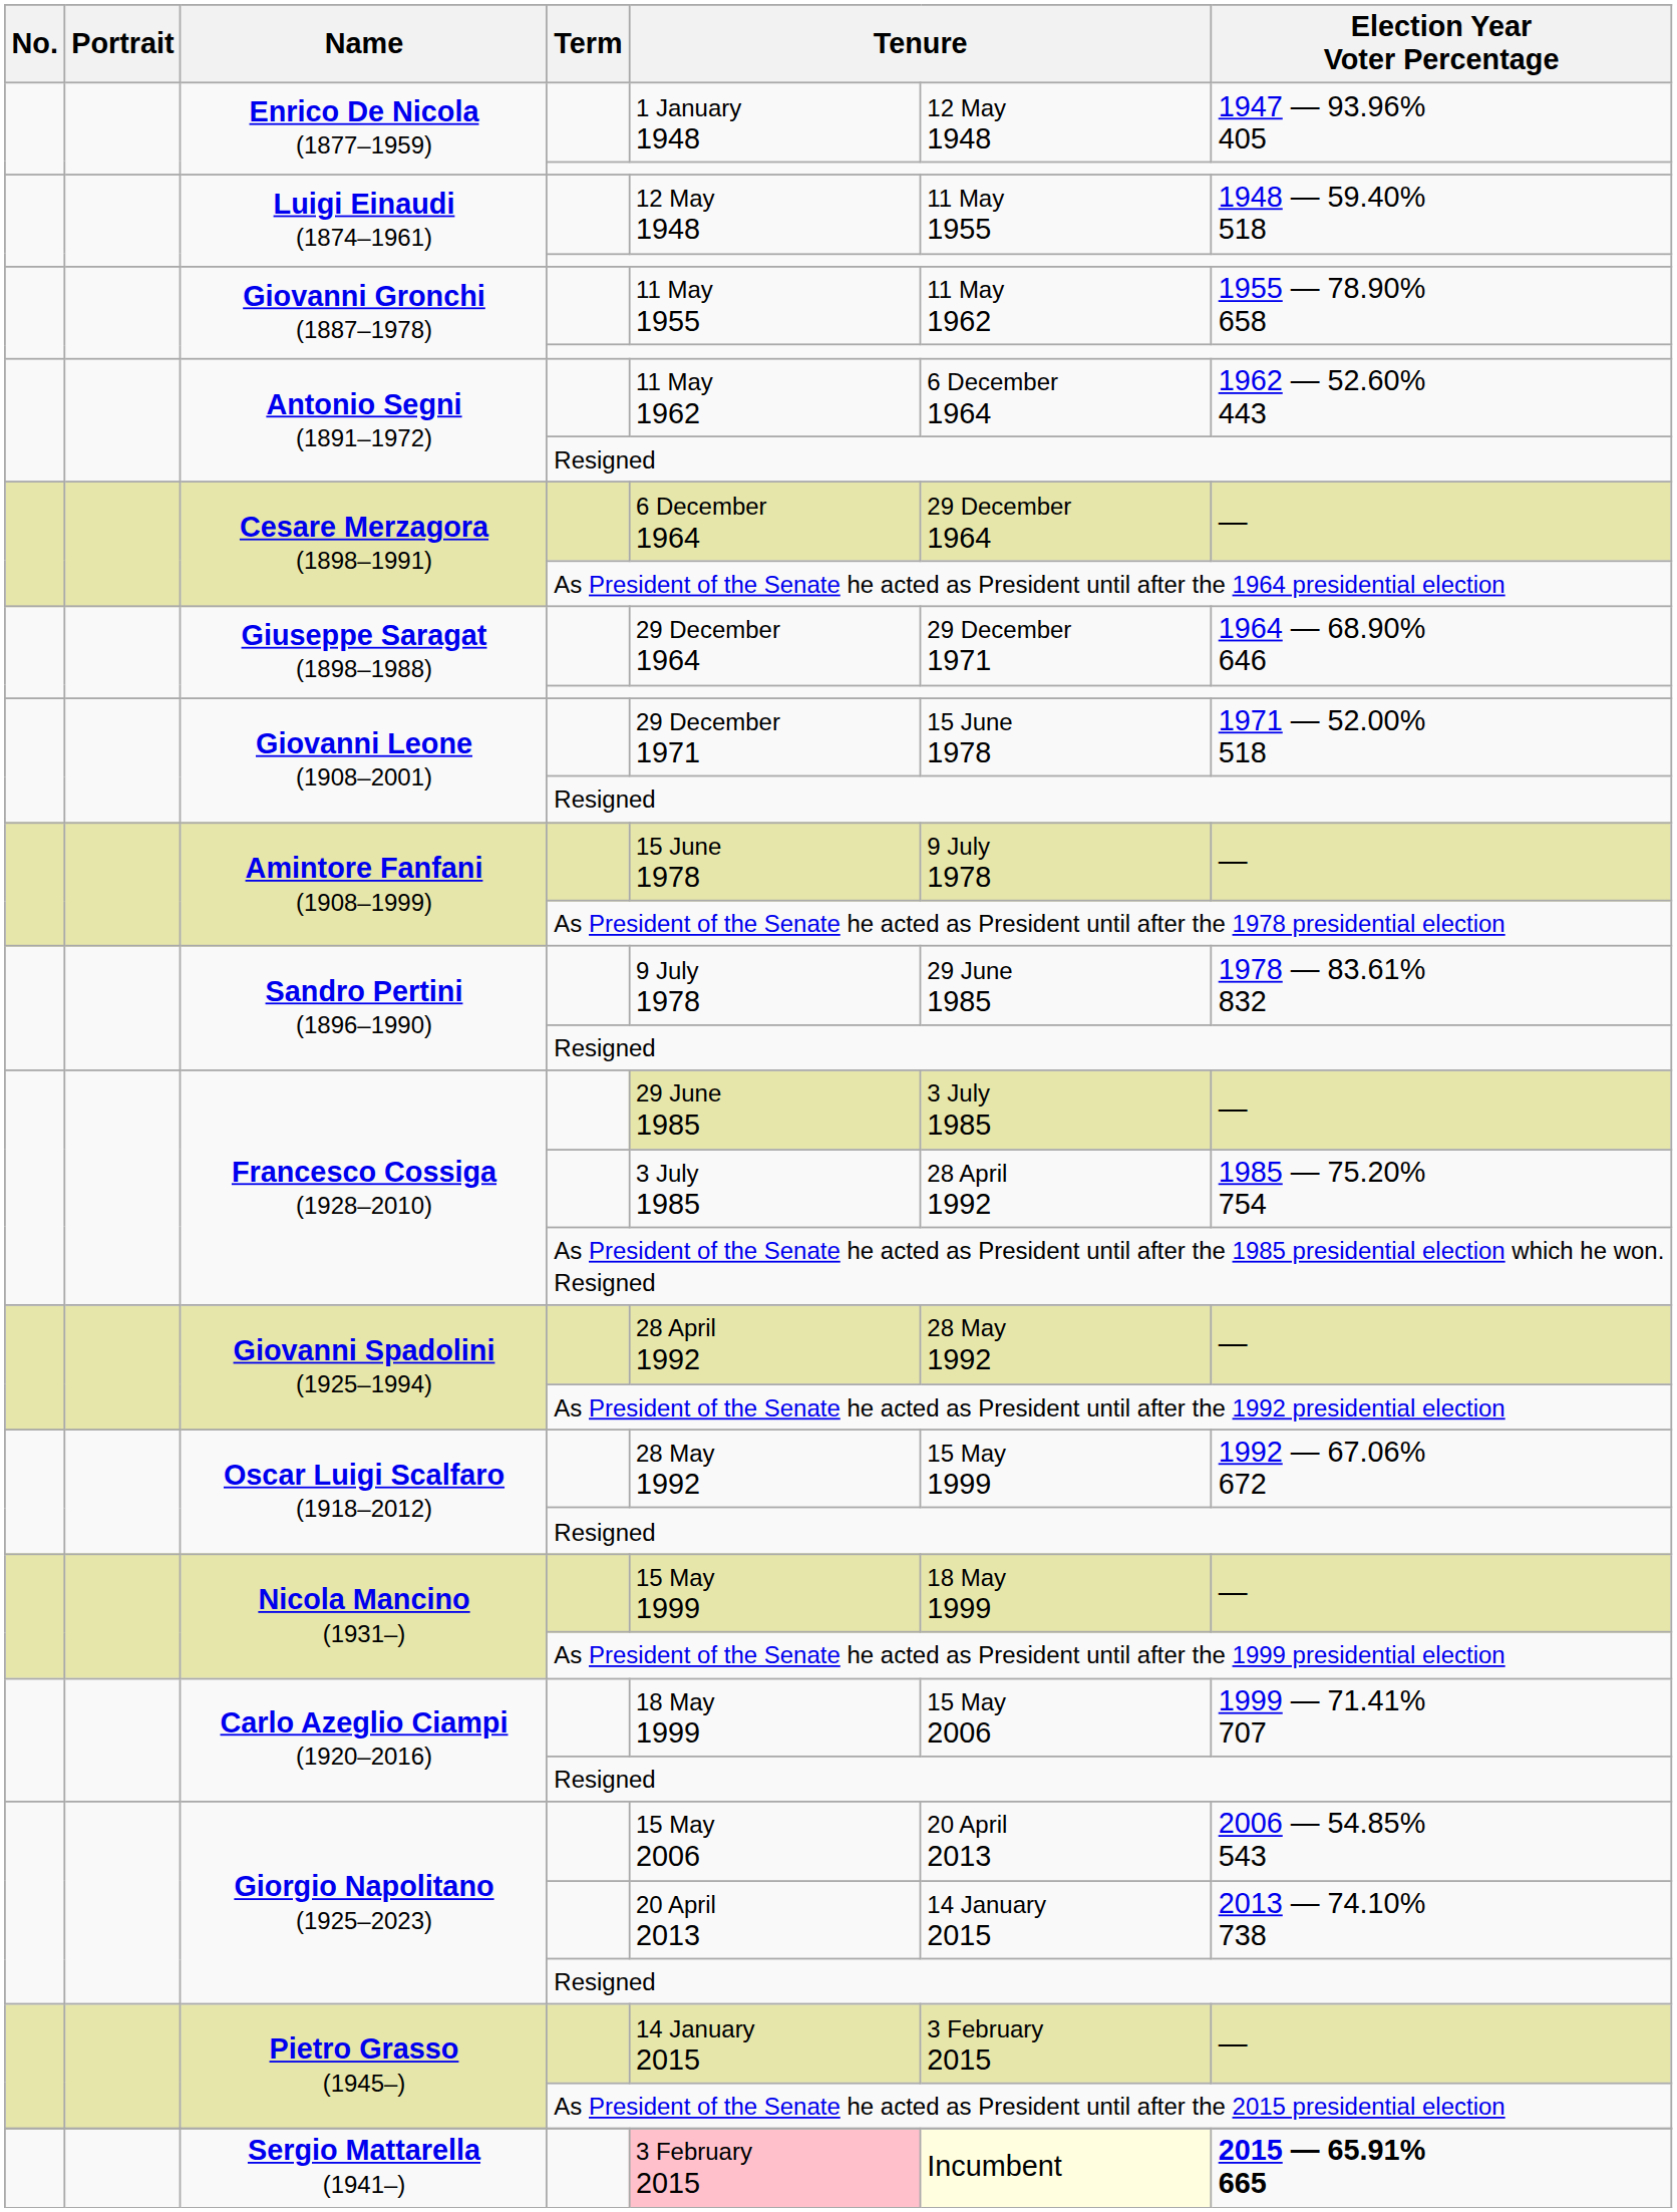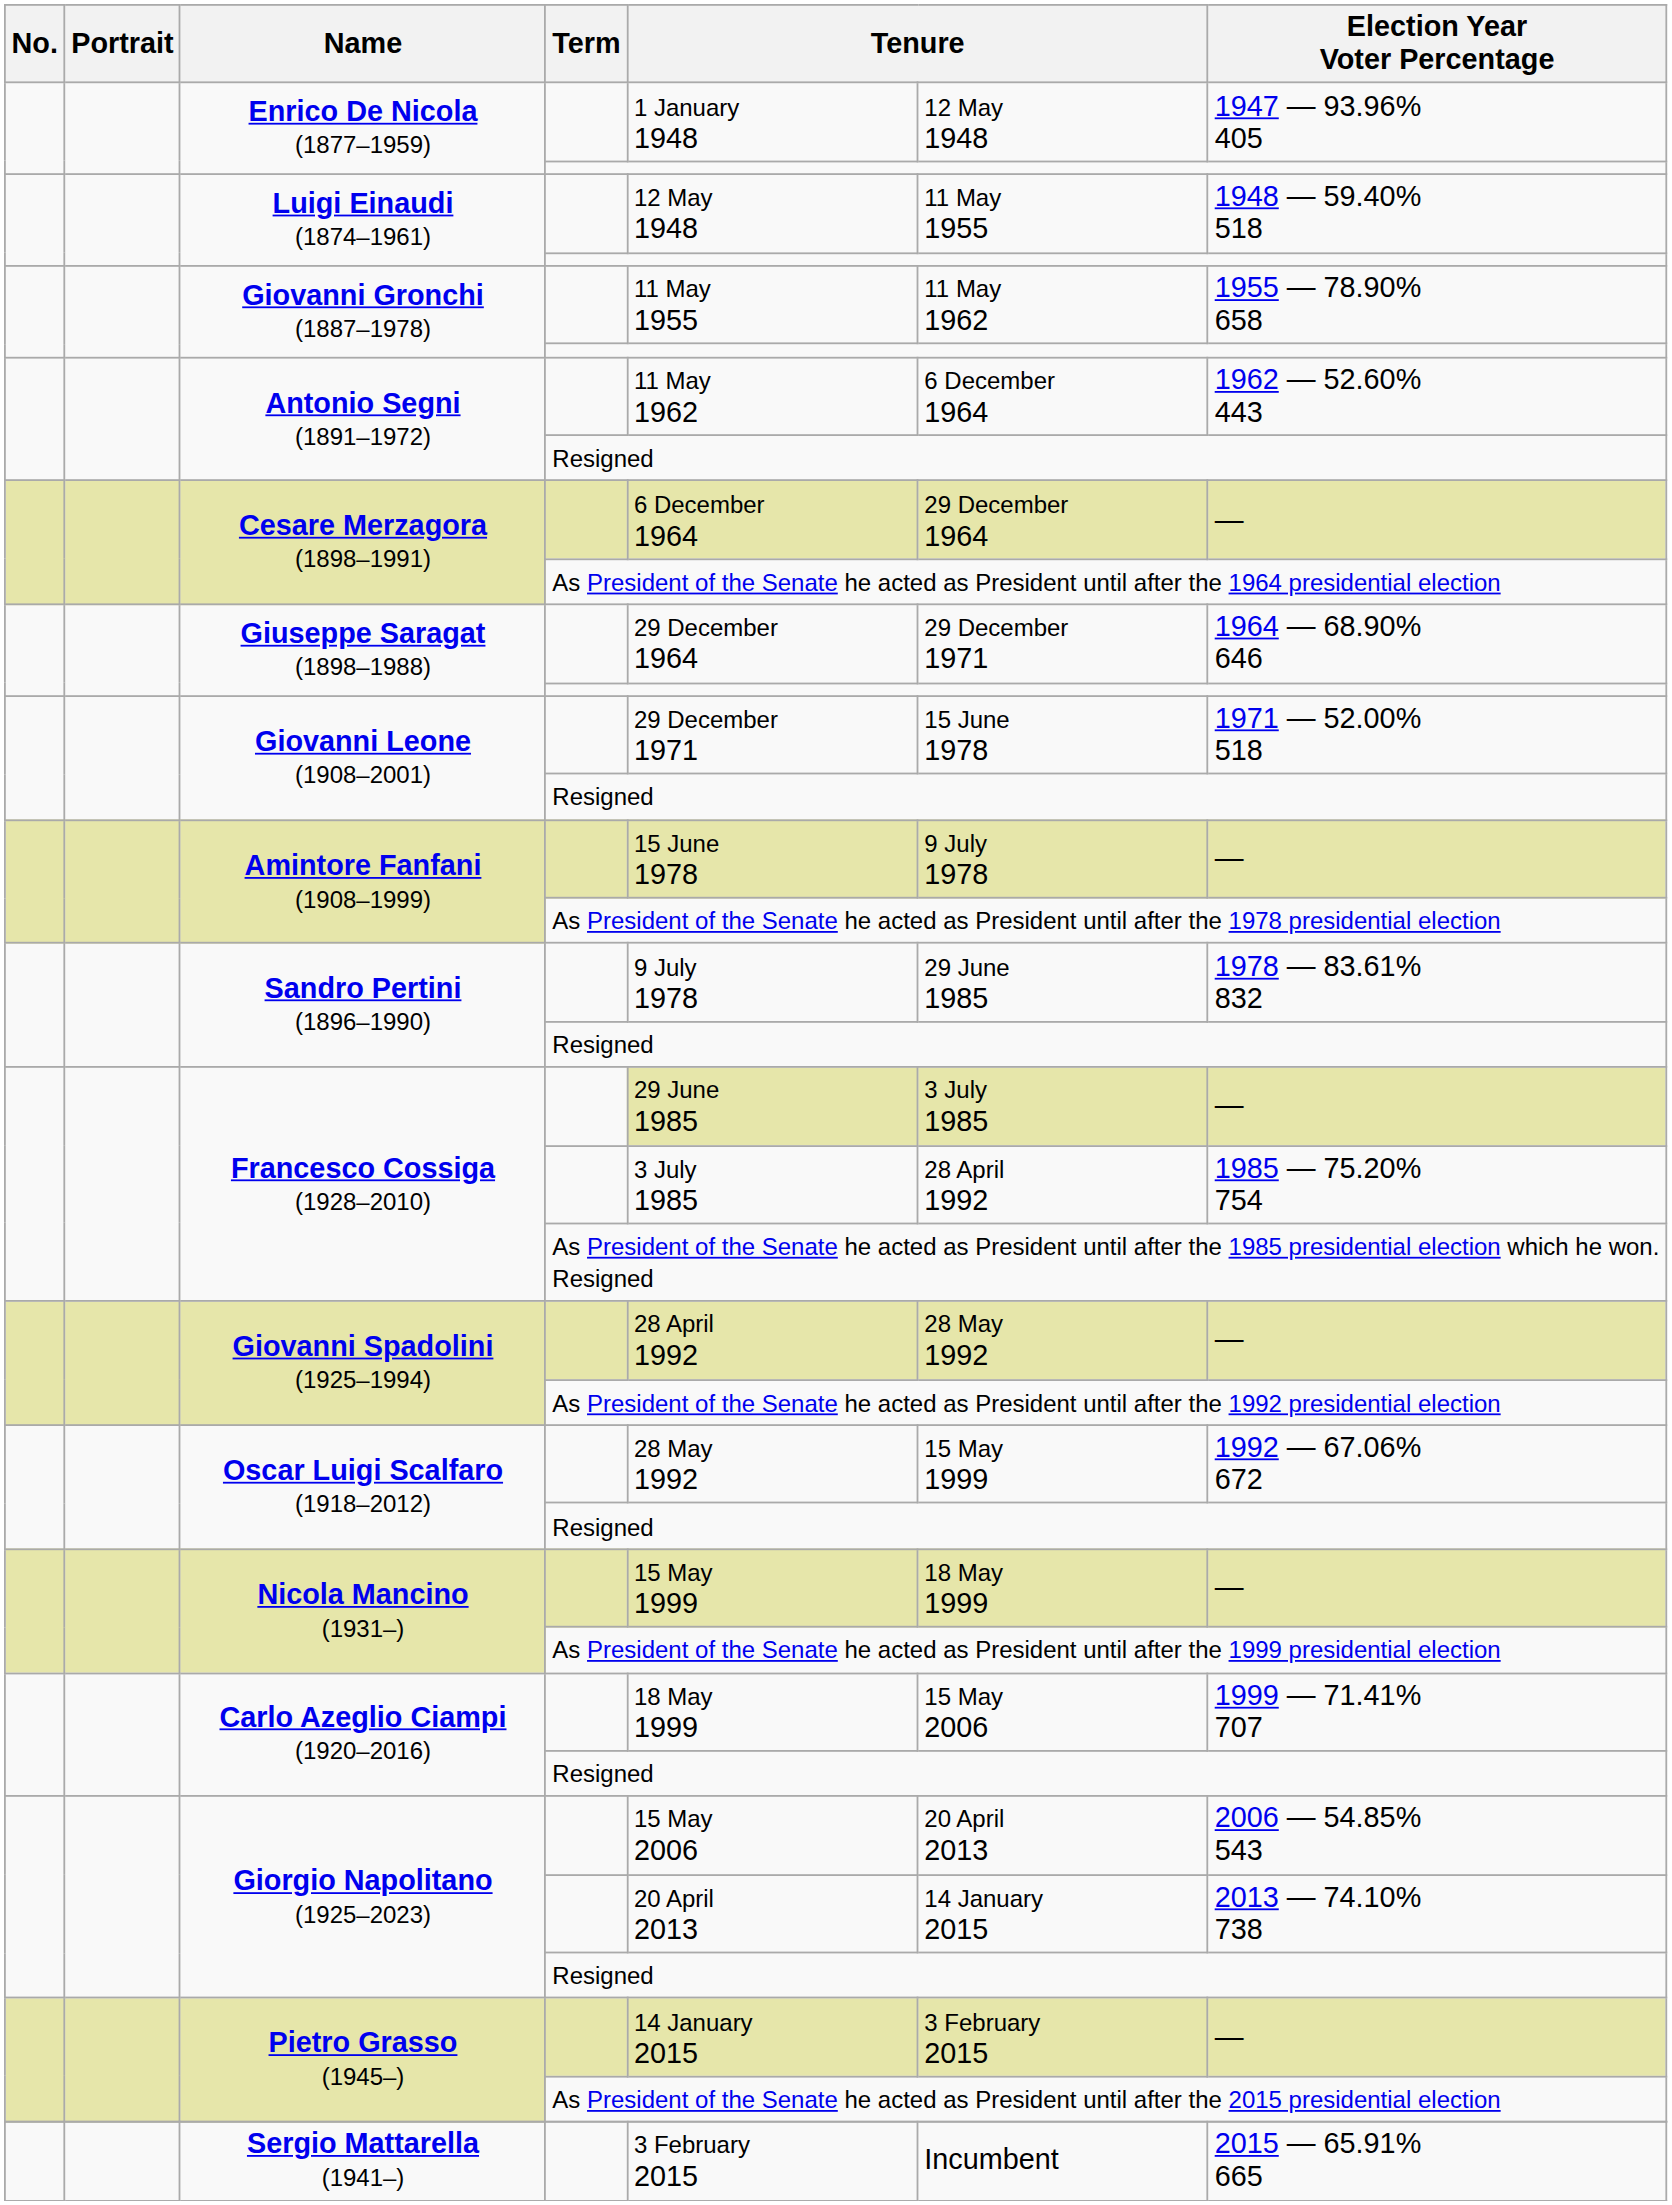Sergio Mattarella (1941–) | column 5: pink background -> no background
Sergio Mattarella (1941–) | column 6: lightyellow background -> no background
Sergio Mattarella (1941–) | Election Year Voter Percentage: bold -> normal
